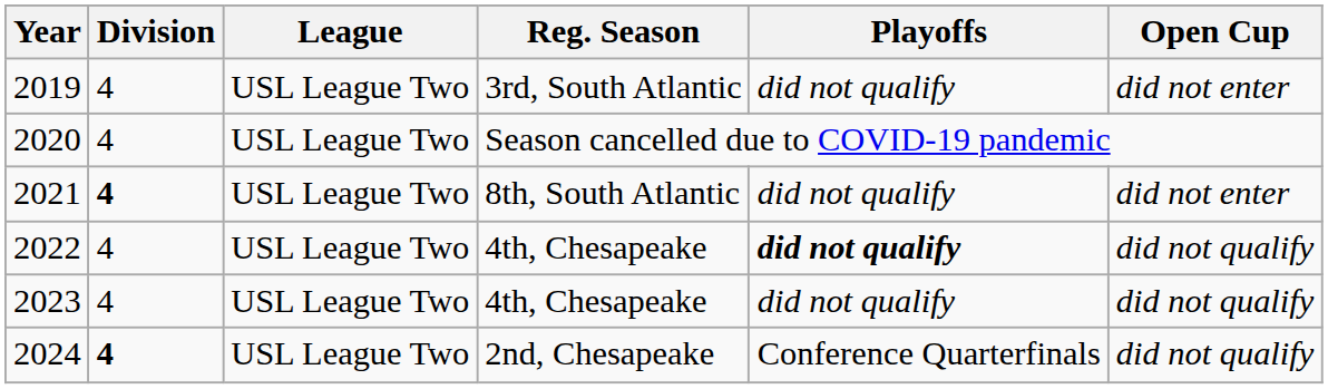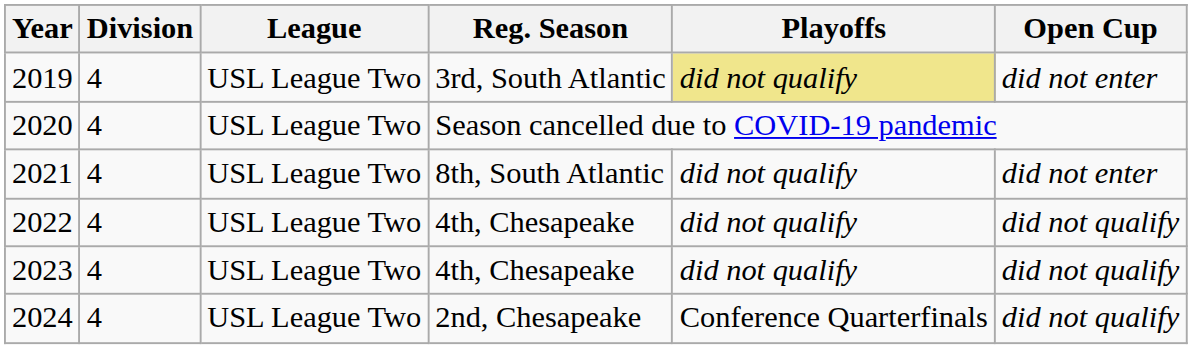2019 | Playoffs: no background -> khaki background
2021 | Division: bold -> normal
2022 | Playoffs: bold -> normal
2024 | Division: bold -> normal
